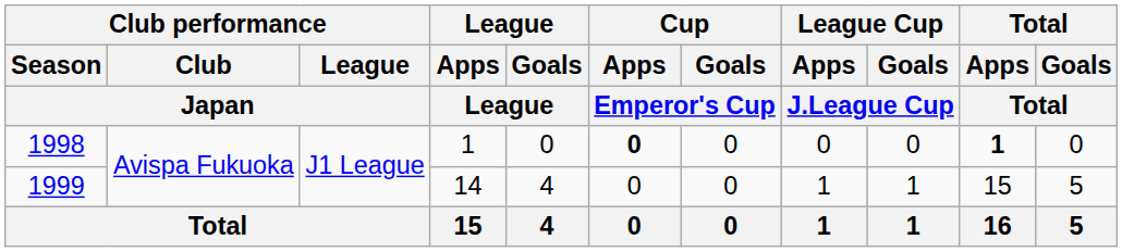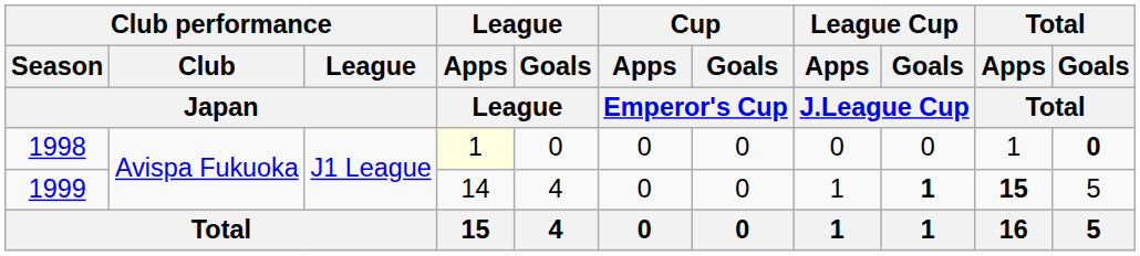1998 | League / Apps / League: no background -> lightyellow background
1998 | Cup / Apps / Emperor's Cup: bold -> normal
1998 | Total / Apps / Total: bold -> normal
1998 | Total / Goals / Total: normal -> bold
1999 | League Cup / Goals / J.League Cup: normal -> bold
1999 | Total / Apps / Total: normal -> bold
